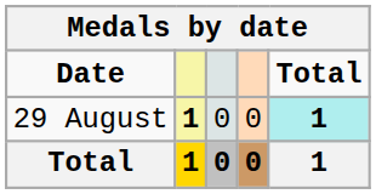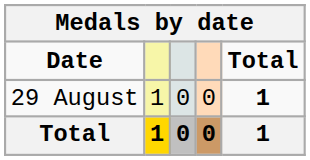29 August | column 2: bold -> normal
29 August | Total: paleturquoise background -> no background
